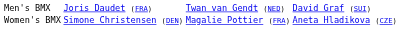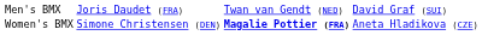Women's BMX | column 3: normal -> bold
